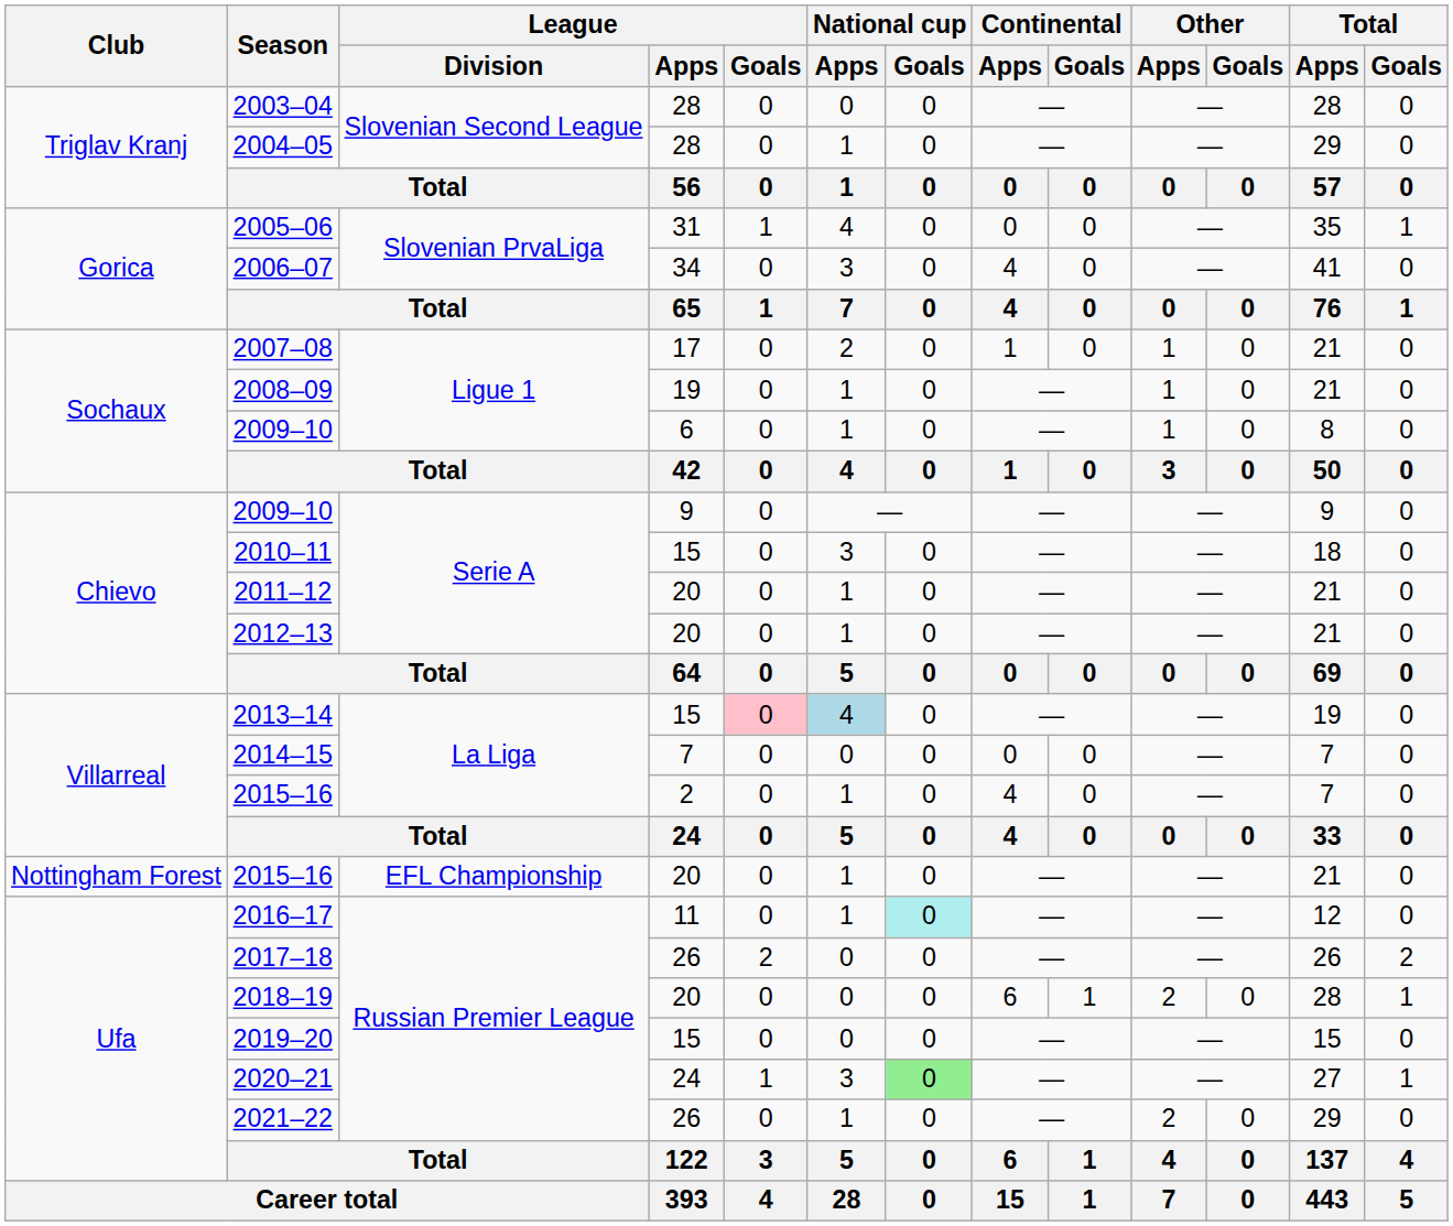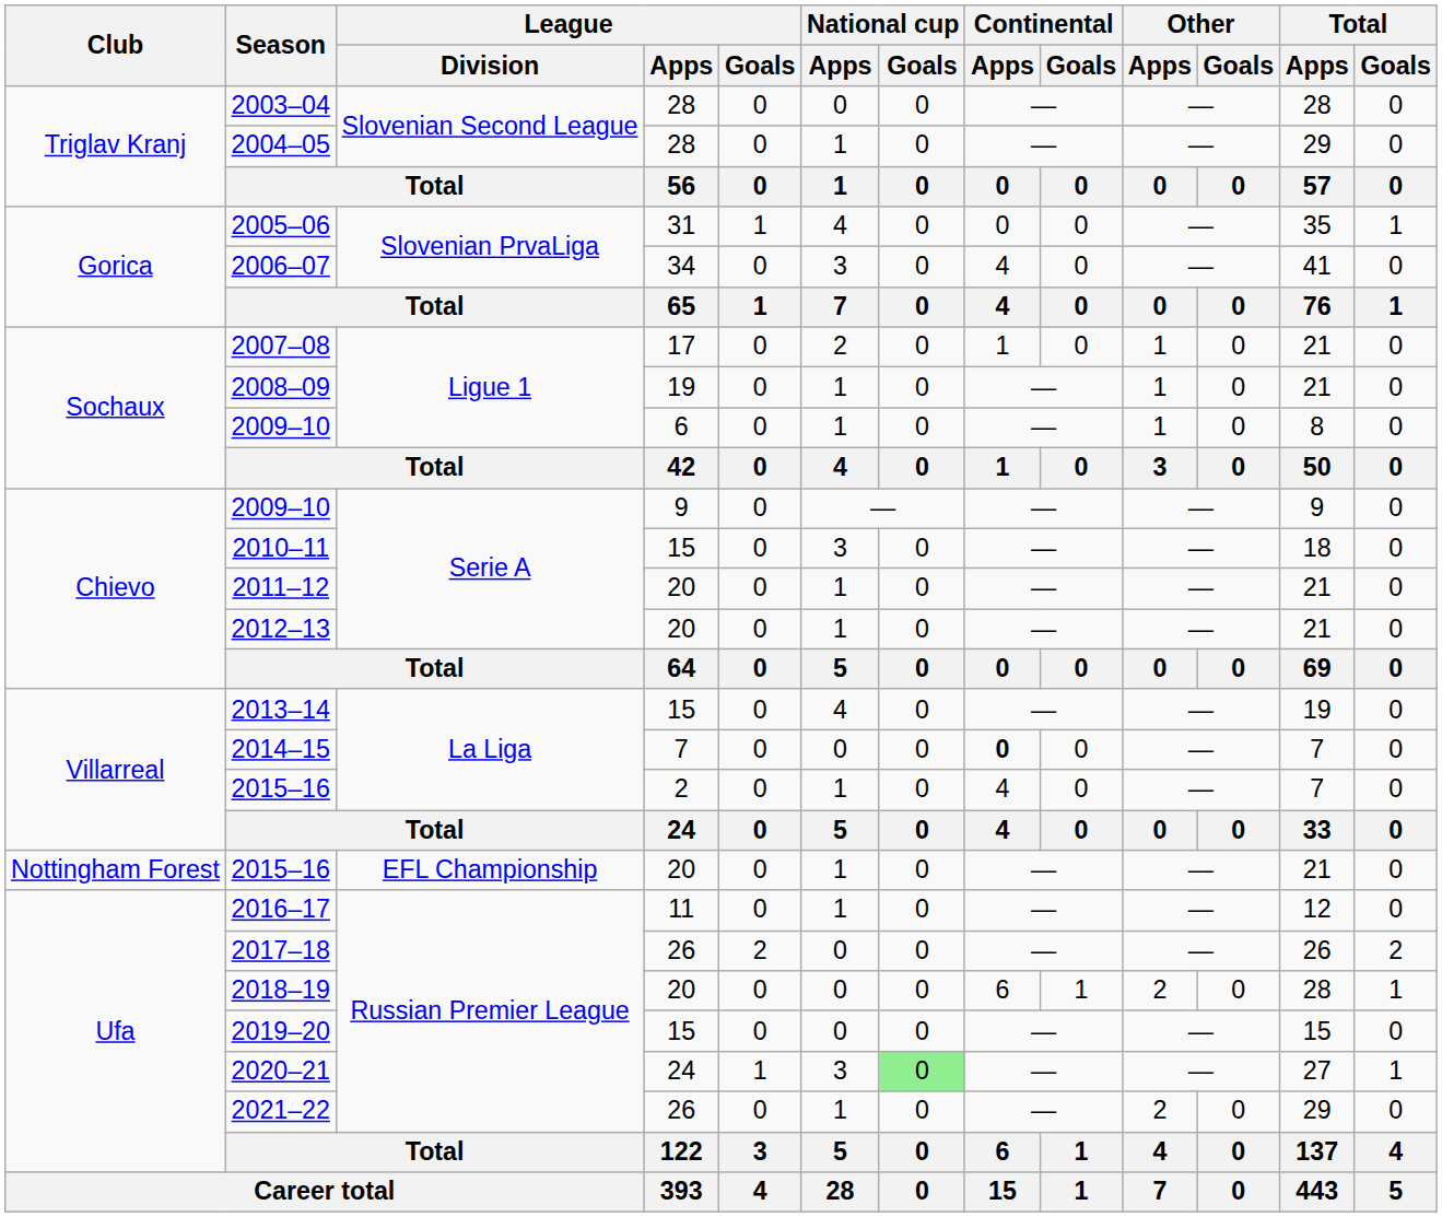2013–14 | League / Goals: pink background -> no background
2013–14 | National cup / Apps: lightblue background -> no background
2014–15 | Continental / Apps: normal -> bold
2016–17 | National cup / Goals: paleturquoise background -> no background
